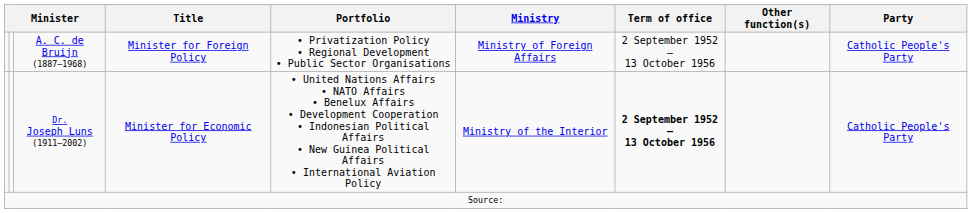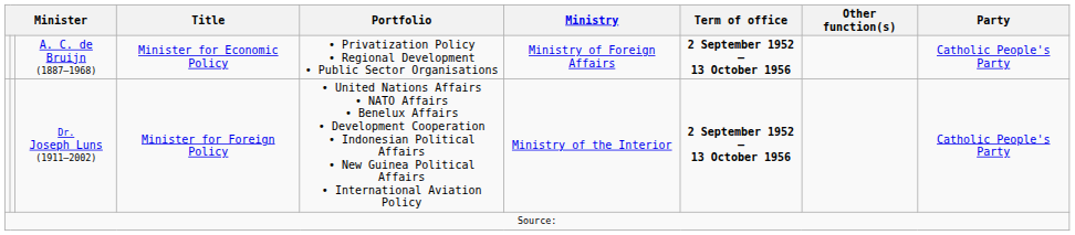A. C. de Bruijn (1887–1968) | Title: Minister for Foreign Policy -> Minister for Economic Policy
A. C. de Bruijn (1887–1968) | Term of office: normal -> bold
Dr. Joseph Luns (1911–2002) | Title: Minister for Economic Policy -> Minister for Foreign Policy
